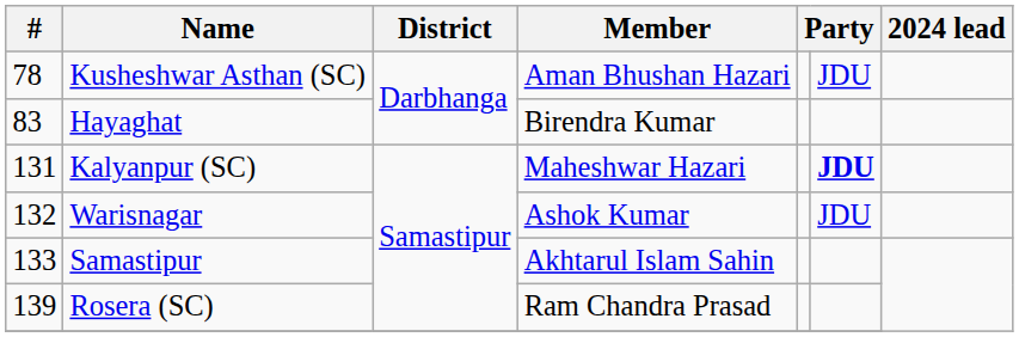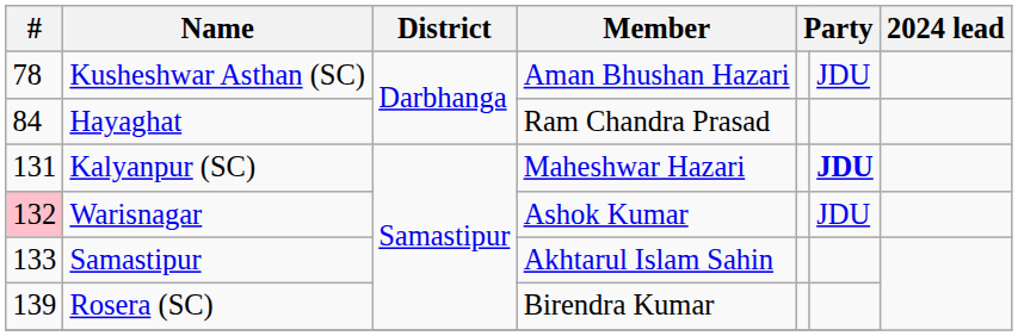Hayaghat | #: 83 -> 84
Hayaghat | Member: Birendra Kumar -> Ram Chandra Prasad
Warisnagar | #: no background -> pink background
Rosera (SC) | Member: Ram Chandra Prasad -> Birendra Kumar
